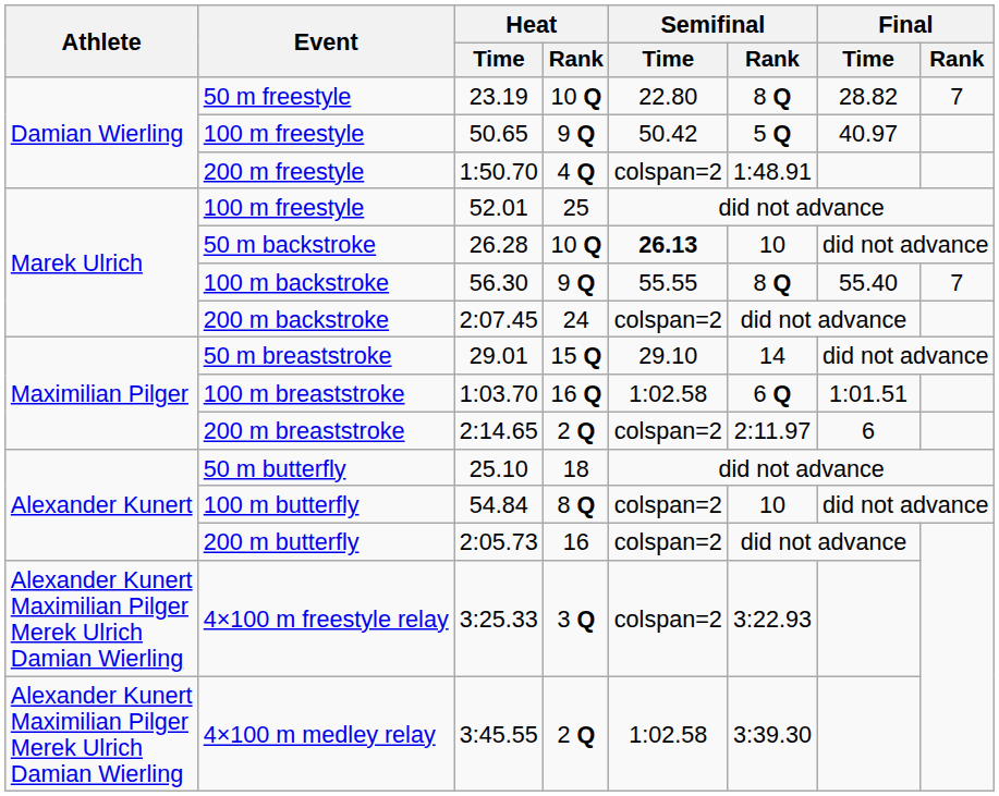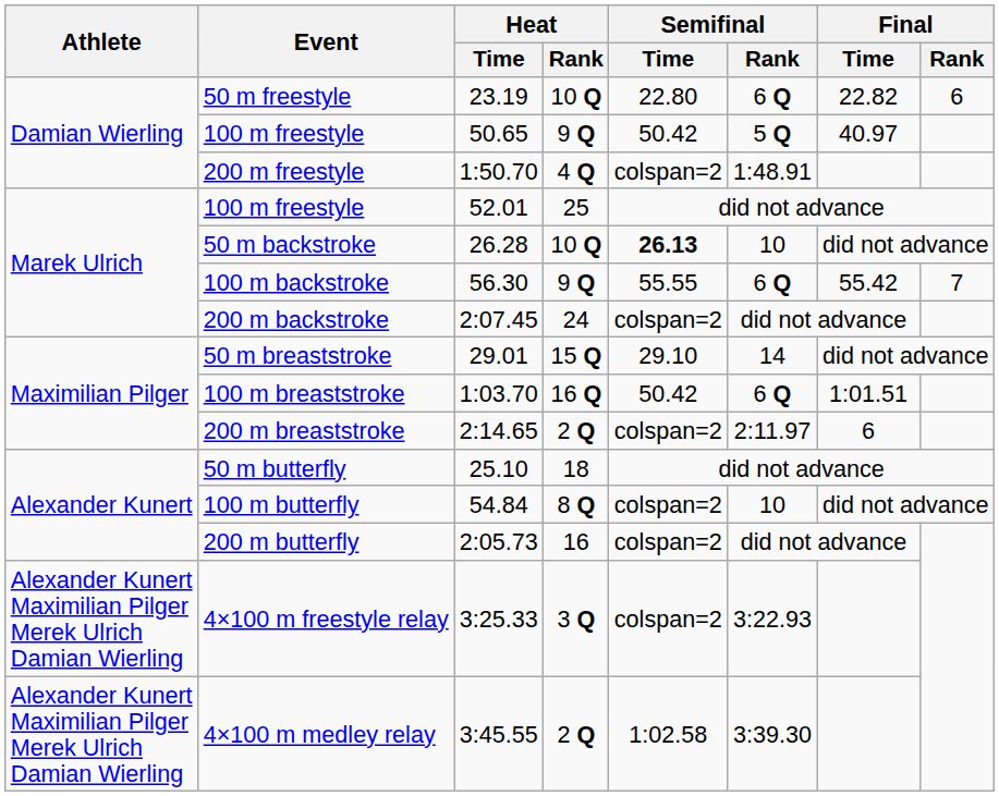50 m freestyle | Semifinal / Rank: 8 Q -> 6 Q
50 m freestyle | Final / Time: 28.82 -> 22.82
50 m freestyle | Final / Rank: 7 -> 6
100 m backstroke | Semifinal / Rank: 8 Q -> 6 Q
100 m backstroke | Final / Time: 55.40 -> 55.42
100 m breaststroke | Semifinal / Time: 1:02.58 -> 50.42
